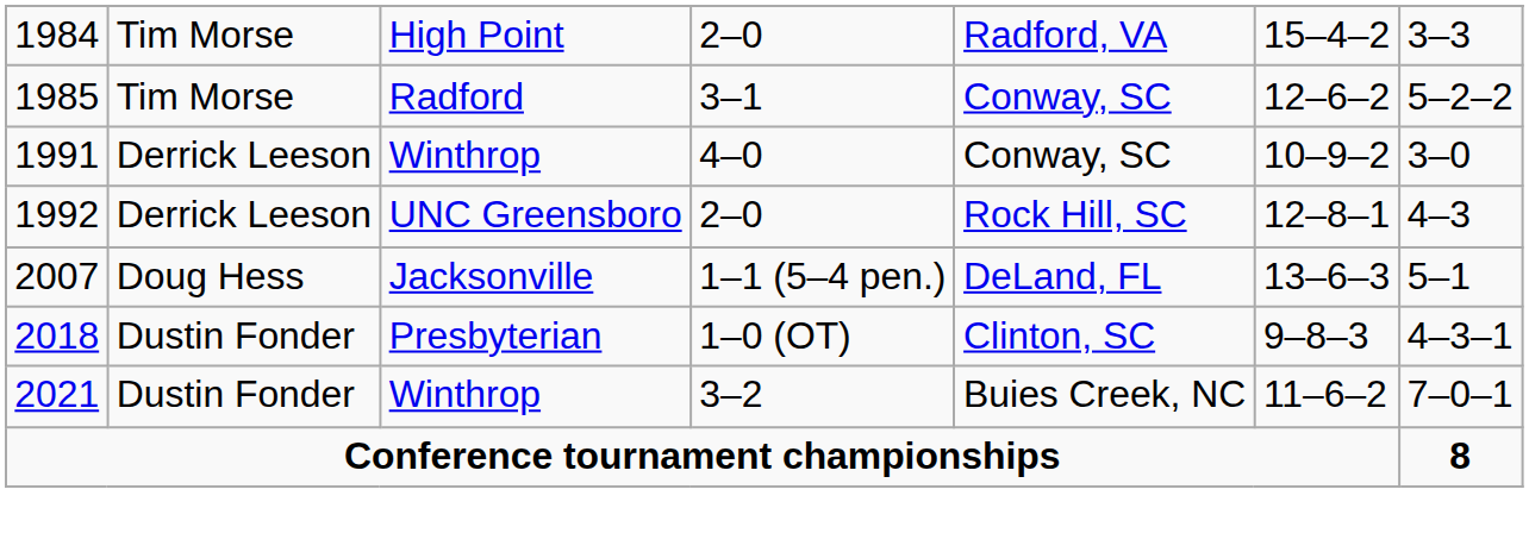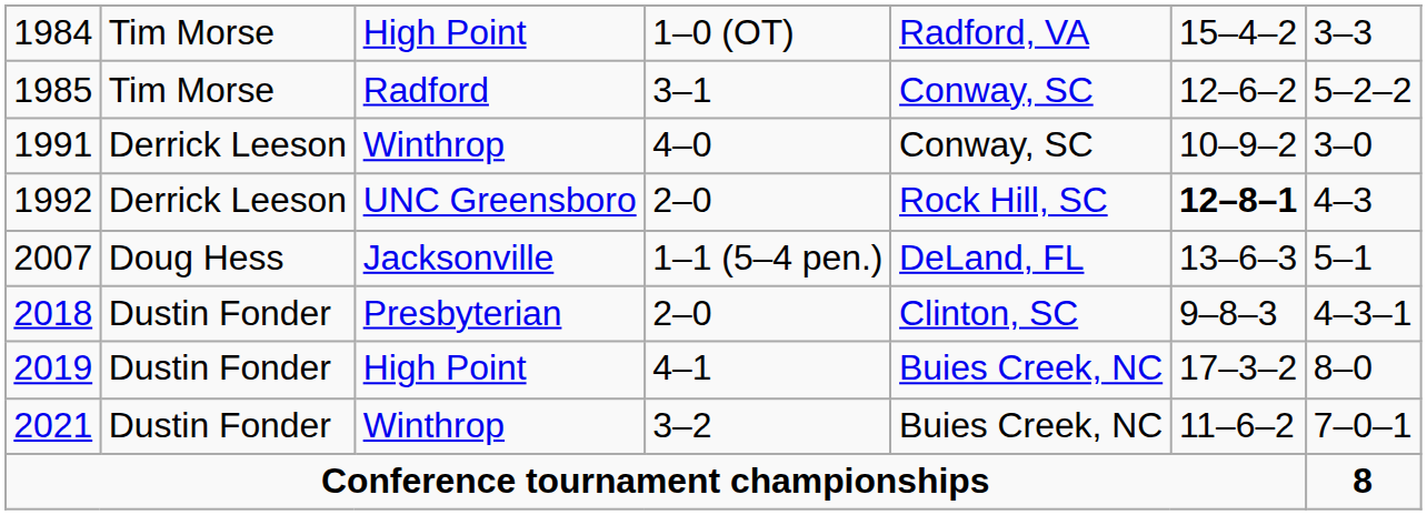1984 | column 4: 2–0 -> 1–0 (OT)
1992 | column 6: normal -> bold
2018 | column 4: 1–0 (OT) -> 2–0
+ row: 2019 | Dustin Fonder | High Point | 4–1 | Buies Creek, NC | 17–3–2 | 8–0
